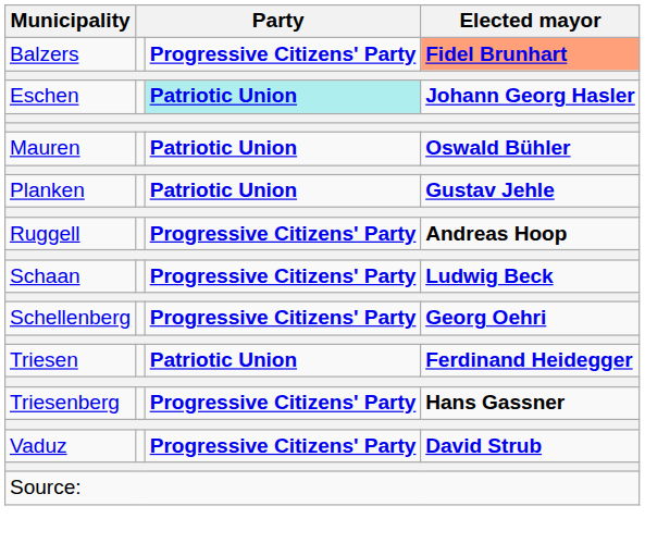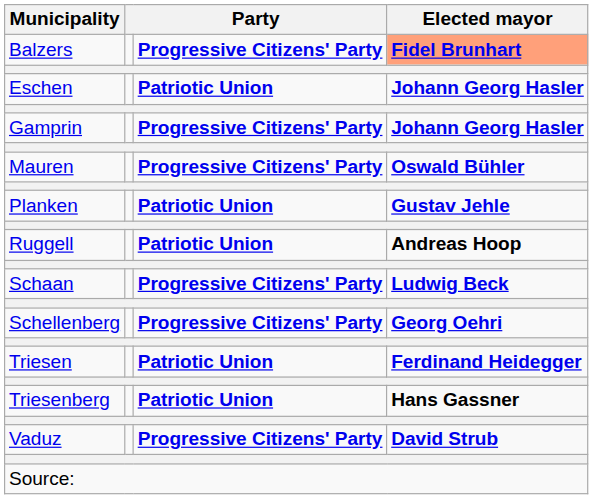Eschen | column 3: paleturquoise background -> no background
+ row: Gamprin | Progressive Citizens' Party | Johann Georg Hasler
Mauren | column 3: Patriotic Union -> Progressive Citizens' Party
Ruggell | column 3: Progressive Citizens' Party -> Patriotic Union
Triesenberg | column 3: Progressive Citizens' Party -> Patriotic Union
